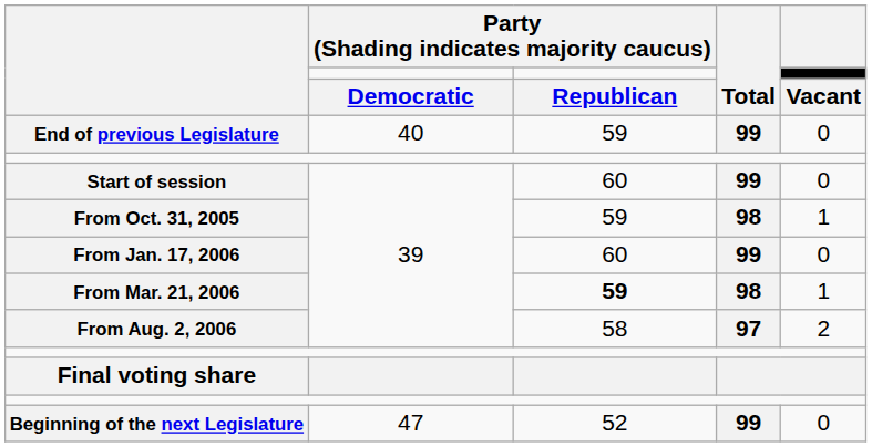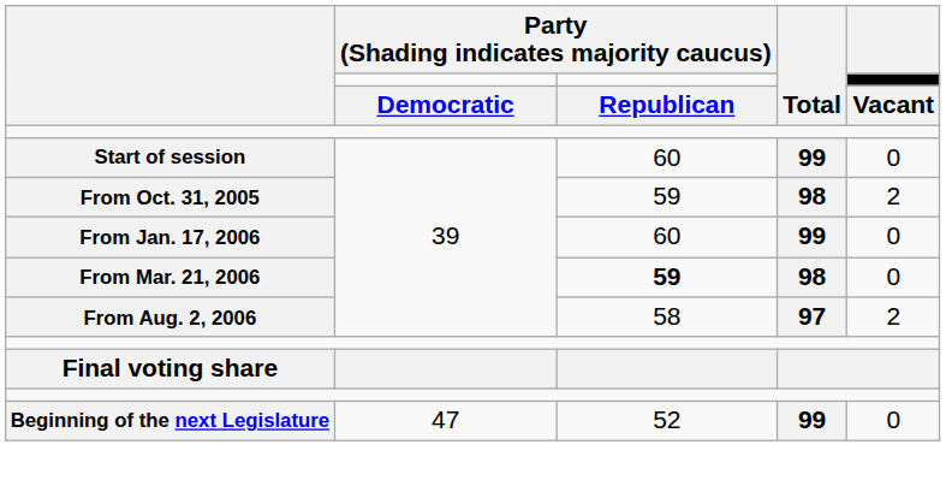- row: End of previous Legislature | 40 | 59 | 99 | 0
From Oct. 31, 2005 | column 5: 1 -> 2
From Mar. 21, 2006 | column 5: 1 -> 0
